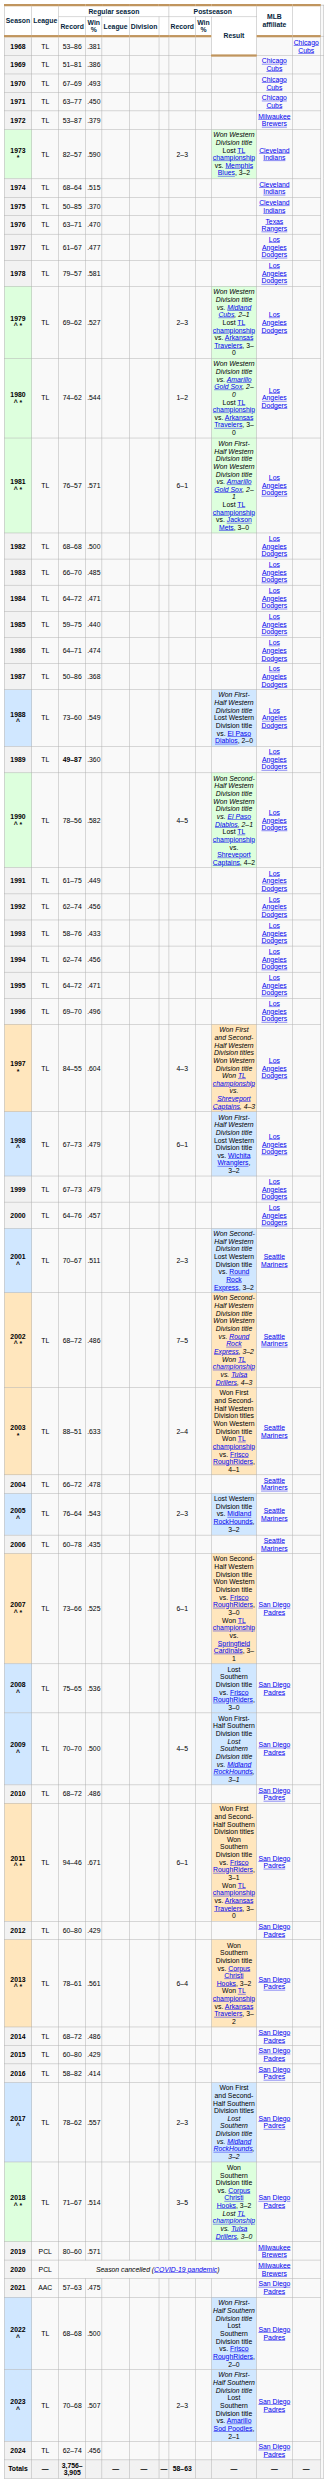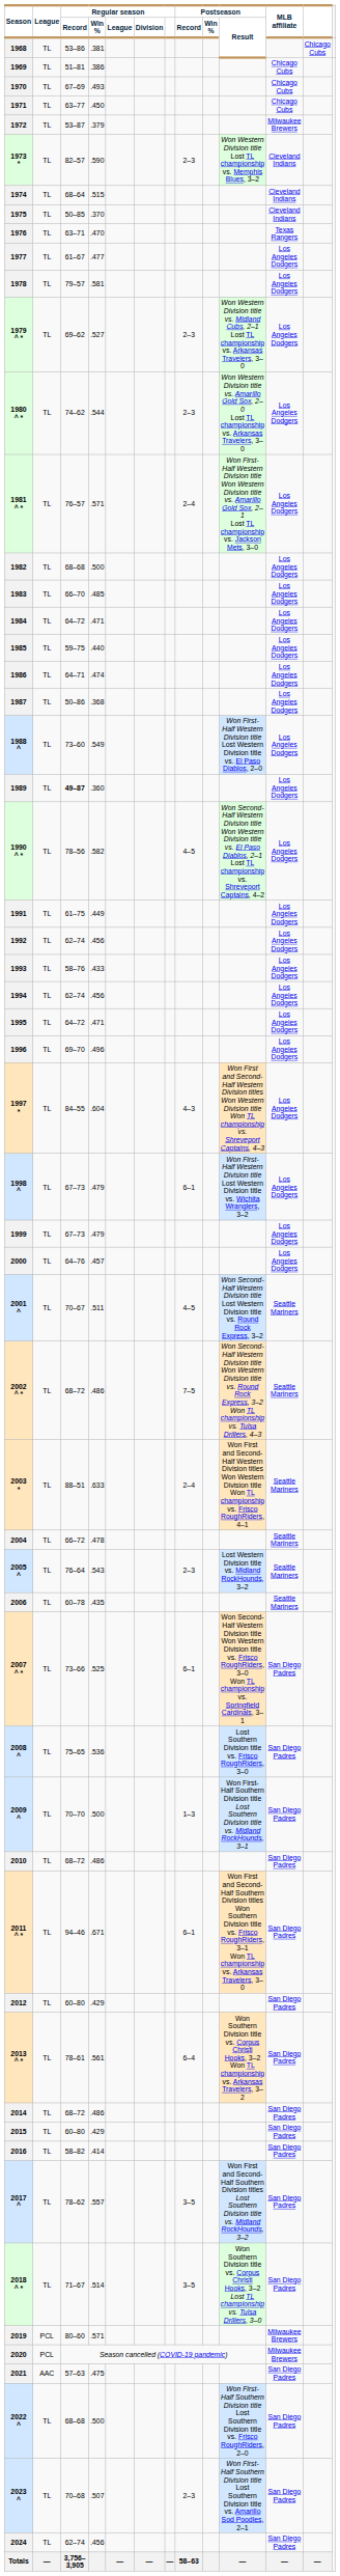1980 ^ * | Postseason / Record: 1–2 -> 2–3
1981 ^ * | Postseason / Record: 6–1 -> 2–4
2001 ^ | Postseason / Record: 2–3 -> 4–5
2009 ^ | Postseason / Record: 4–5 -> 1–3
2017 ^ | Postseason / Record: 2–3 -> 3–5
